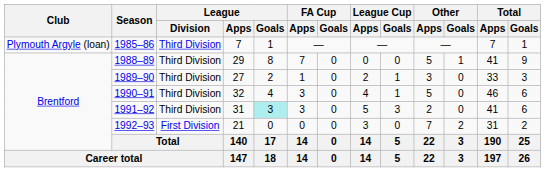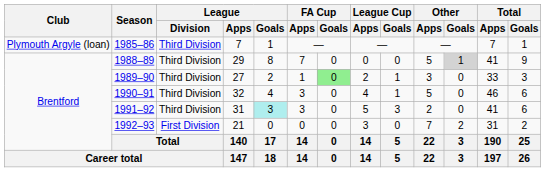1988–89 | Other / Goals: no background -> lightgrey background
1989–90 | FA Cup / Goals: no background -> lightgreen background
